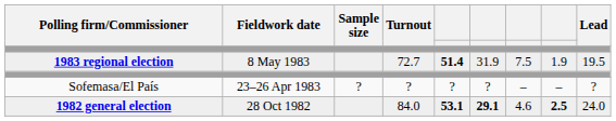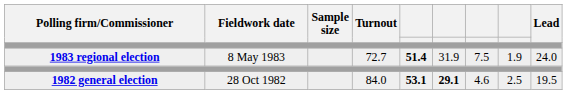1983 regional election | Lead: 19.5 -> 24.0
- row: Sofemasa/El País | 23–26 Apr 1983 | ? | ? | ? | ? | – | – | ?
1982 general election | column 8: bold -> normal
1982 general election | Lead: 24.0 -> 19.5
